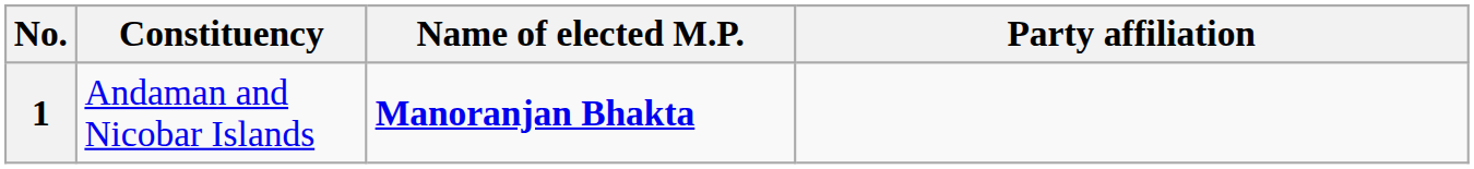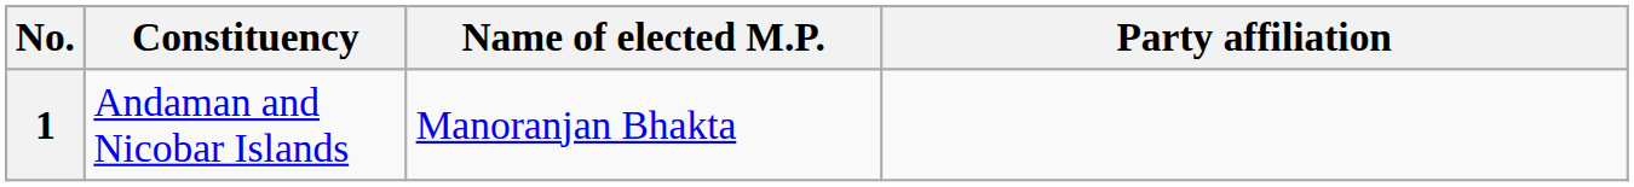1 | Name of elected M.P.: bold -> normal
